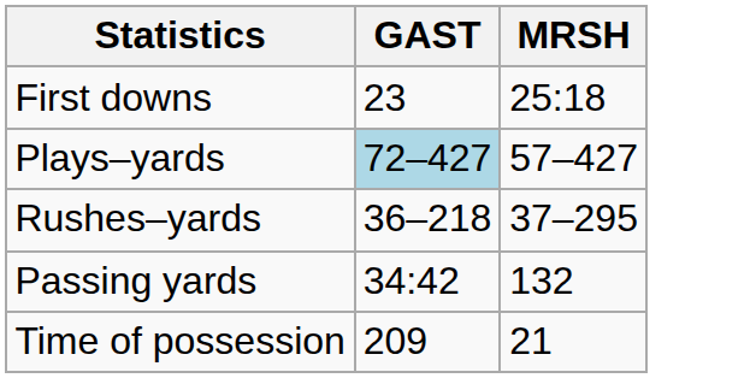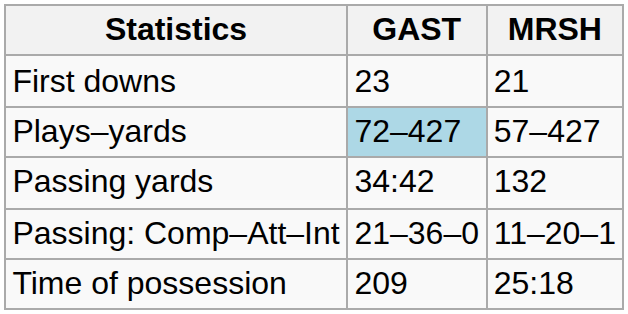First downs | MRSH: 25:18 -> 21
- row: Rushes–yards | 36–218 | 37–295
+ row: Passing: Comp–Att–Int | 21–36–0 | 11–20–1
Time of possession | MRSH: 21 -> 25:18
